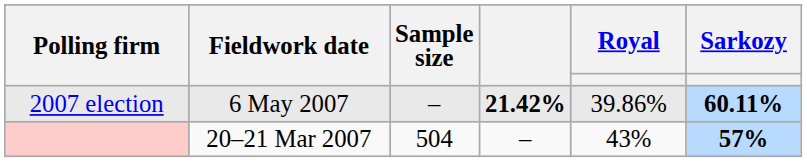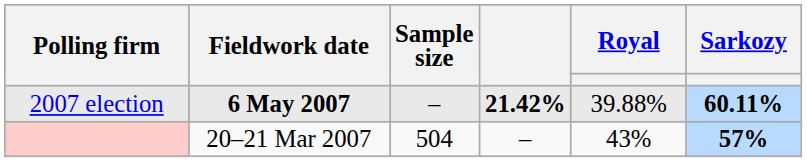2007 election | Fieldwork date: normal -> bold
2007 election | Royal: 39.86% -> 39.88%
